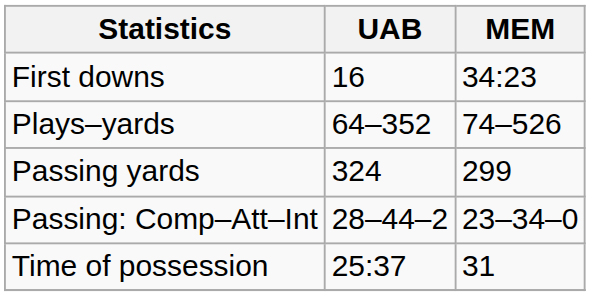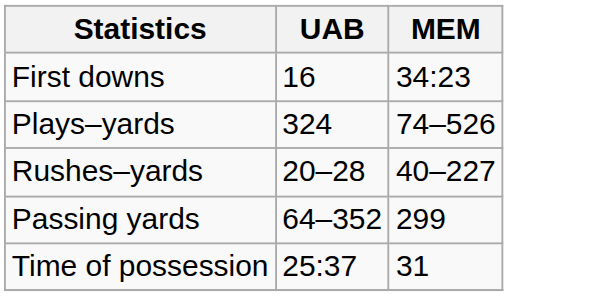Plays–yards | UAB: 64–352 -> 324
+ row: Rushes–yards | 20–28 | 40–227
Passing yards | UAB: 324 -> 64–352
- row: Passing: Comp–Att–Int | 28–44–2 | 23–34–0
